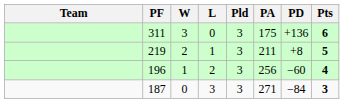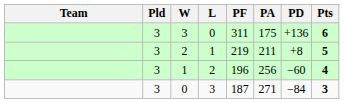columns swapped: Pld <-> PF
